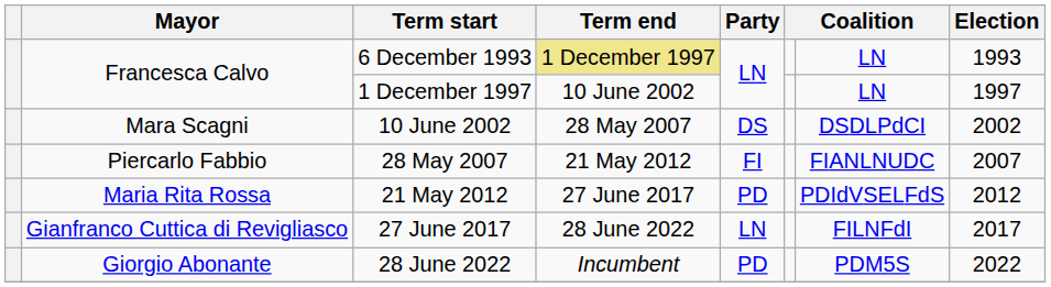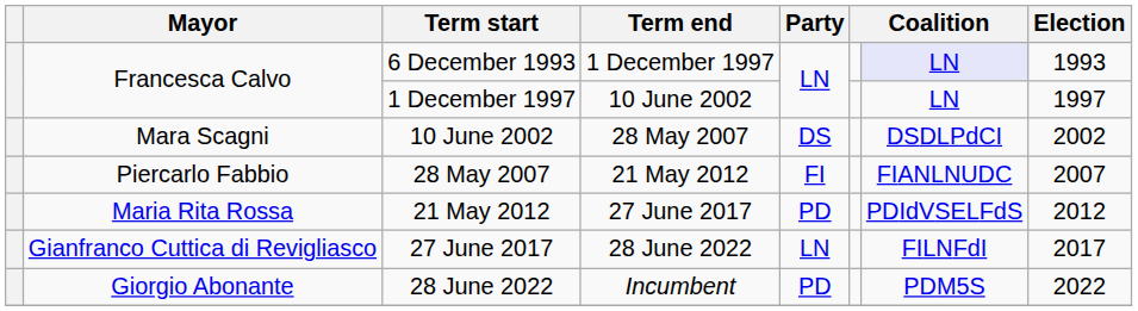6 December 1993 | Term end: khaki background -> no background
6 December 1993 | column 7: no background -> lavender background
